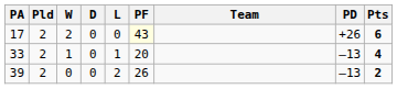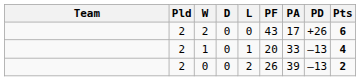columns swapped: Team <-> PA
row 2 | PF: lightyellow background -> no background
